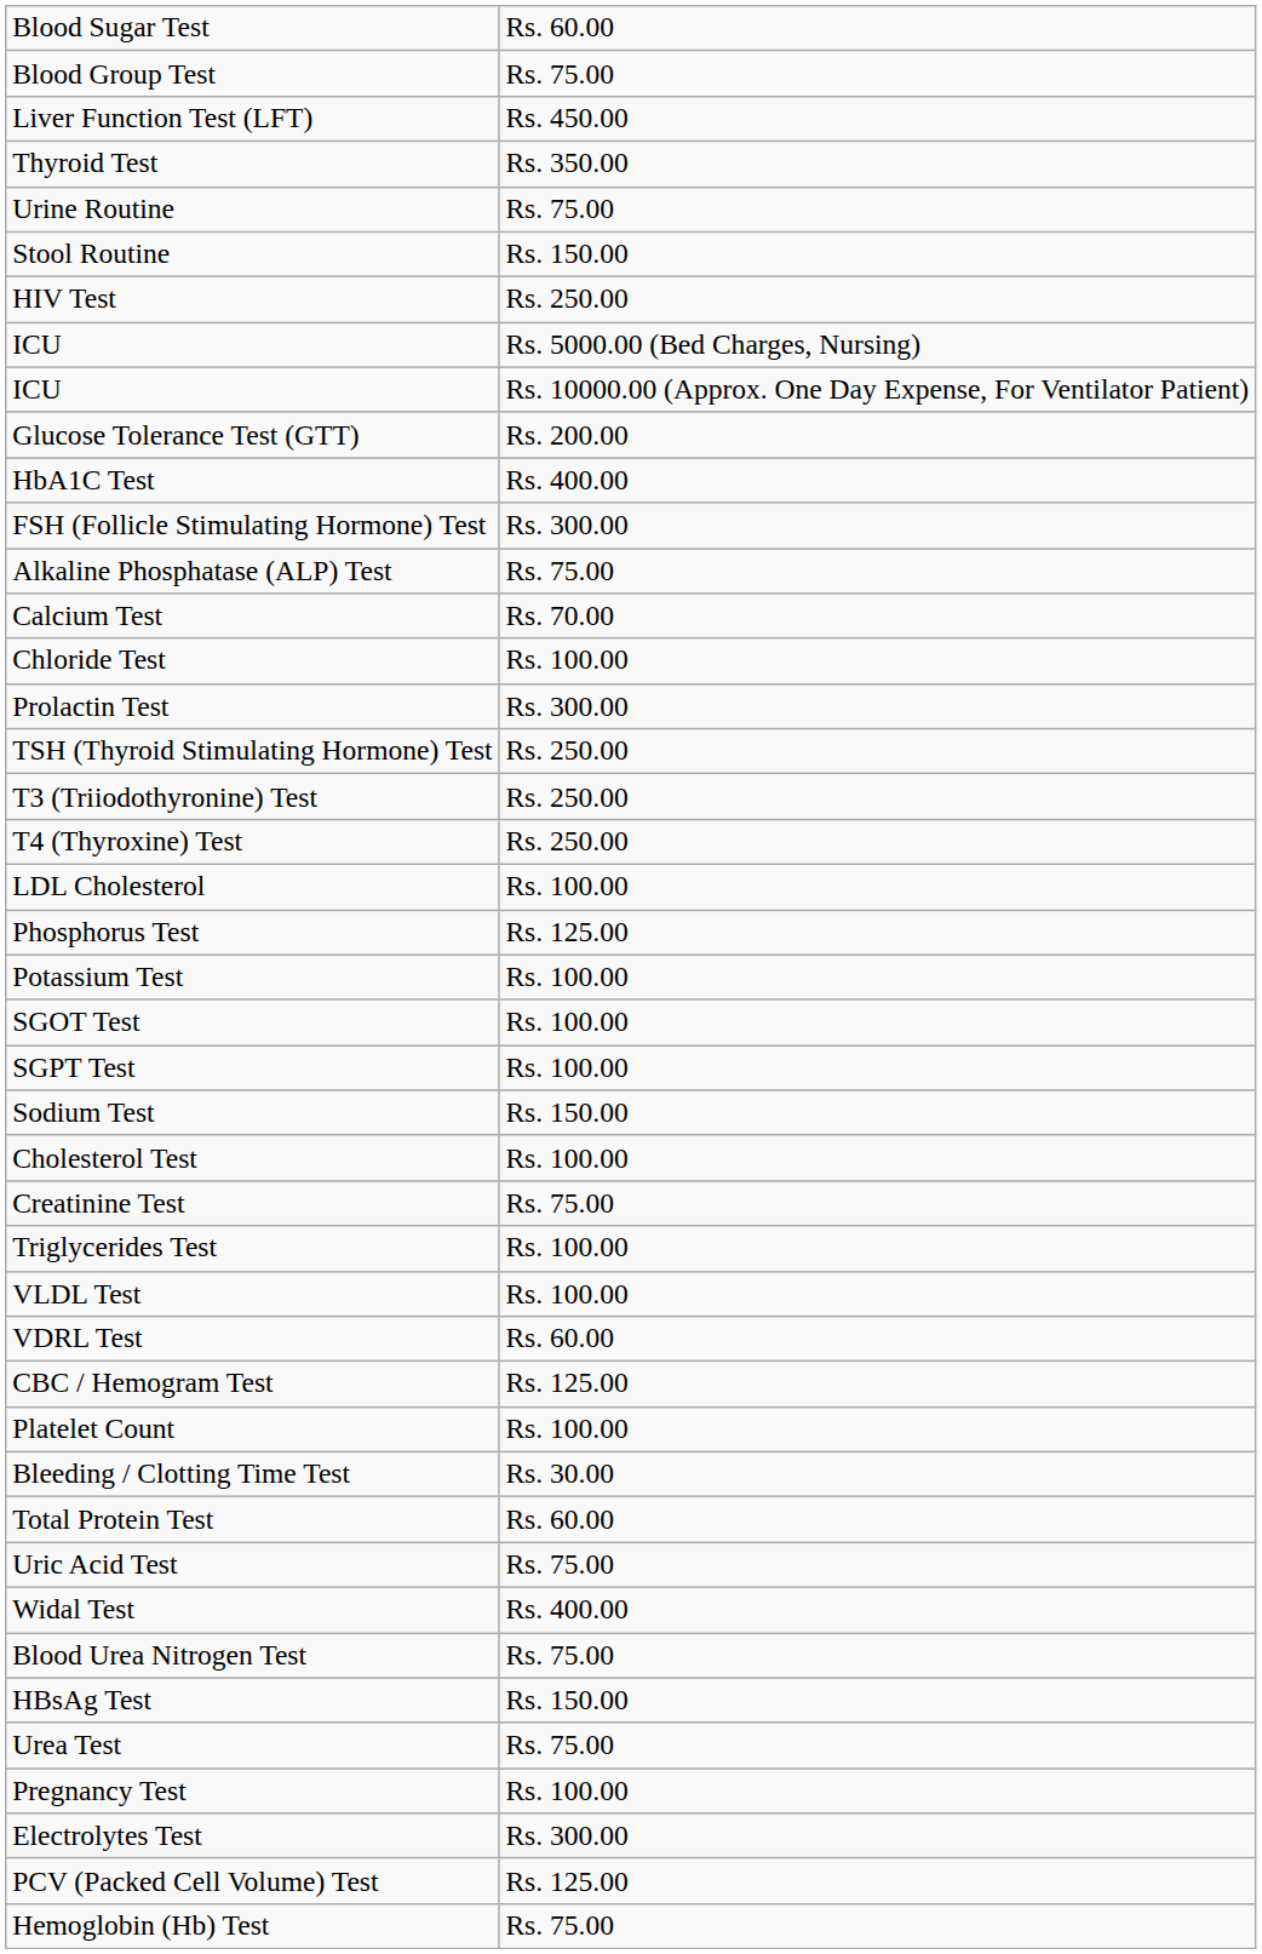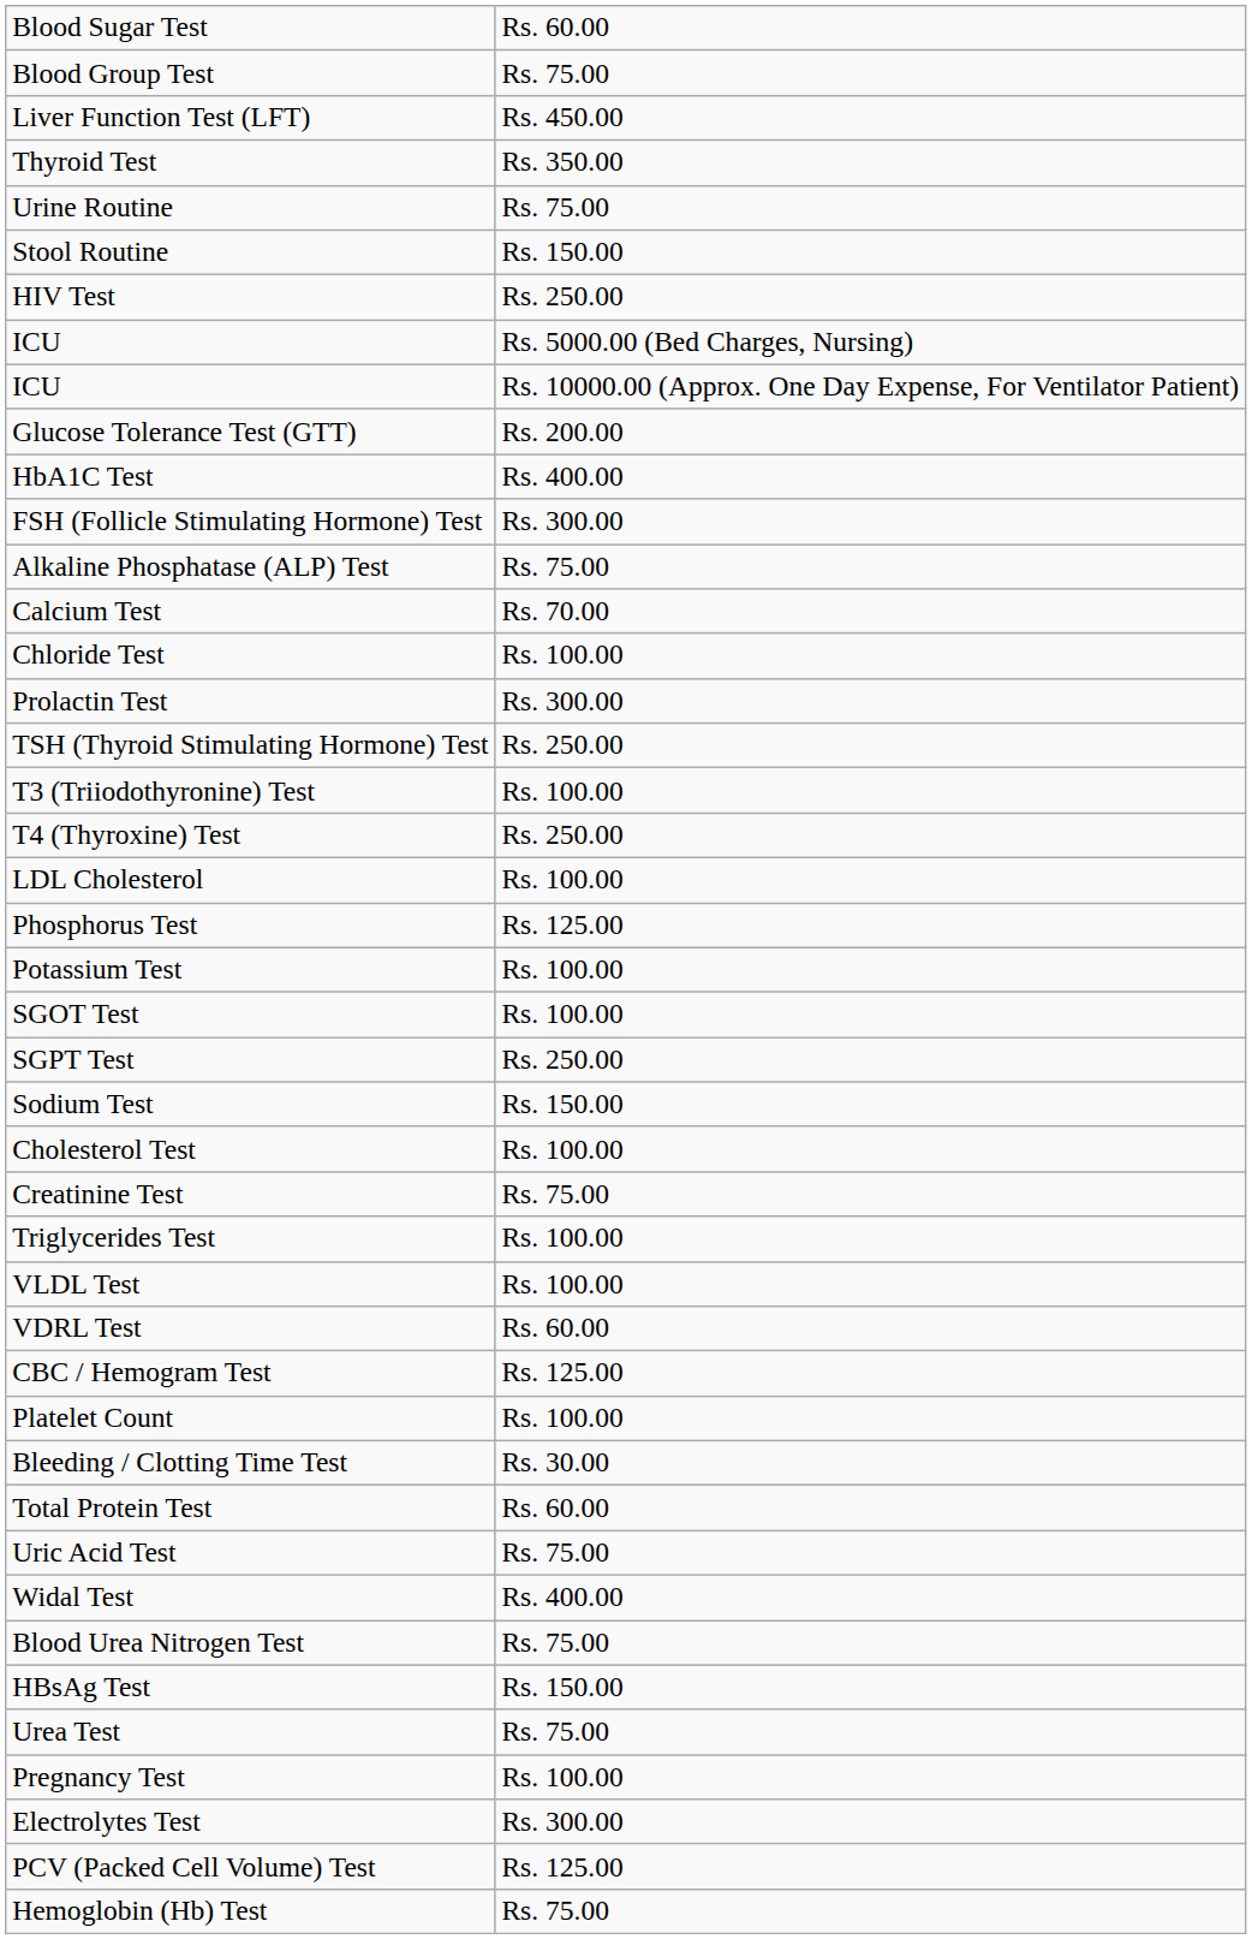row 18 | column 2: Rs. 250.00 -> Rs. 100.00
row 24 | column 2: Rs. 100.00 -> Rs. 250.00
